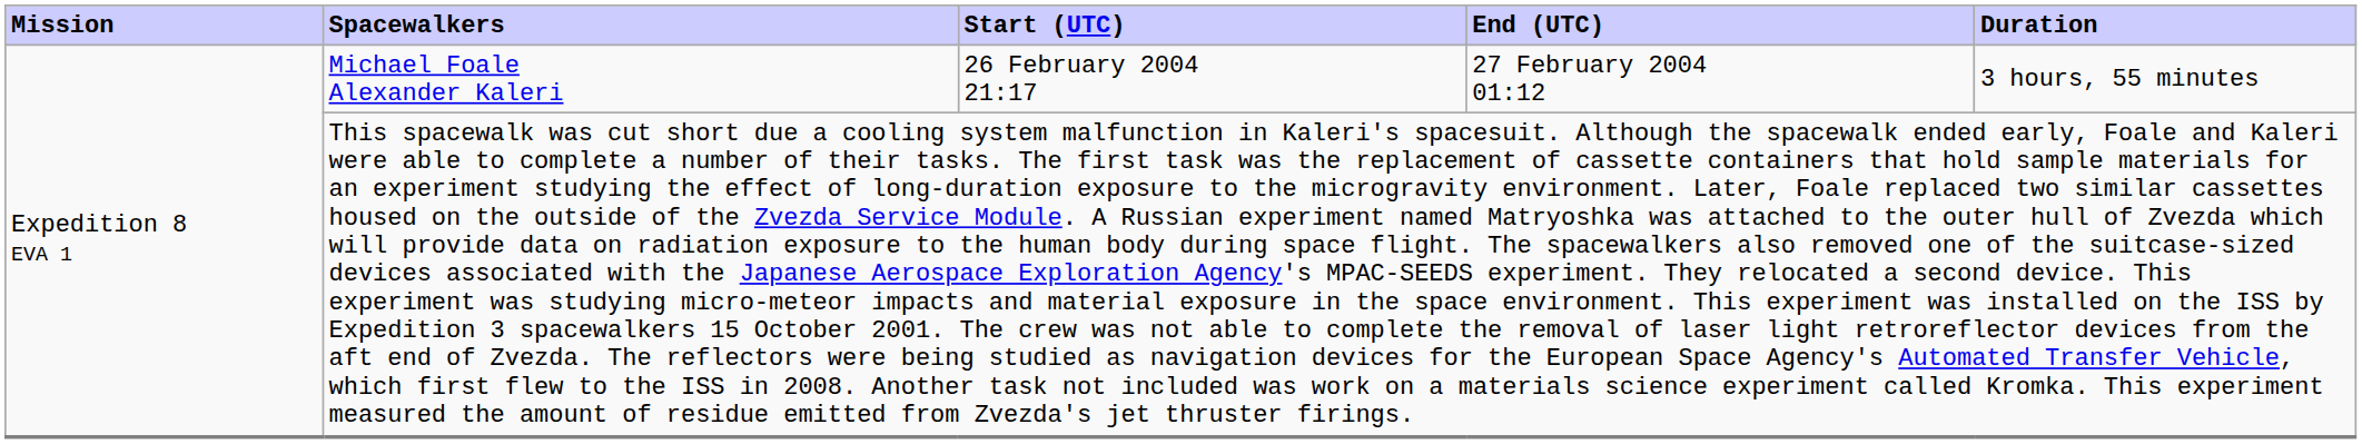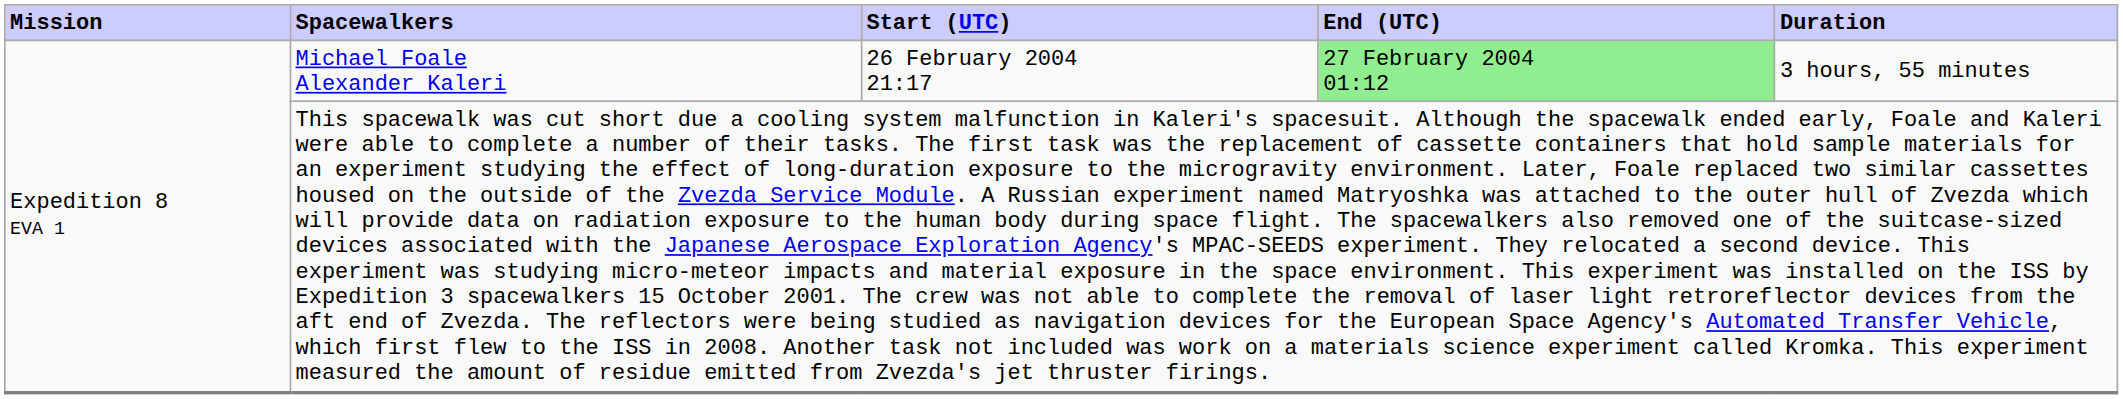Michael Foale Alexander Kaleri | End (UTC): no background -> lightgreen background
